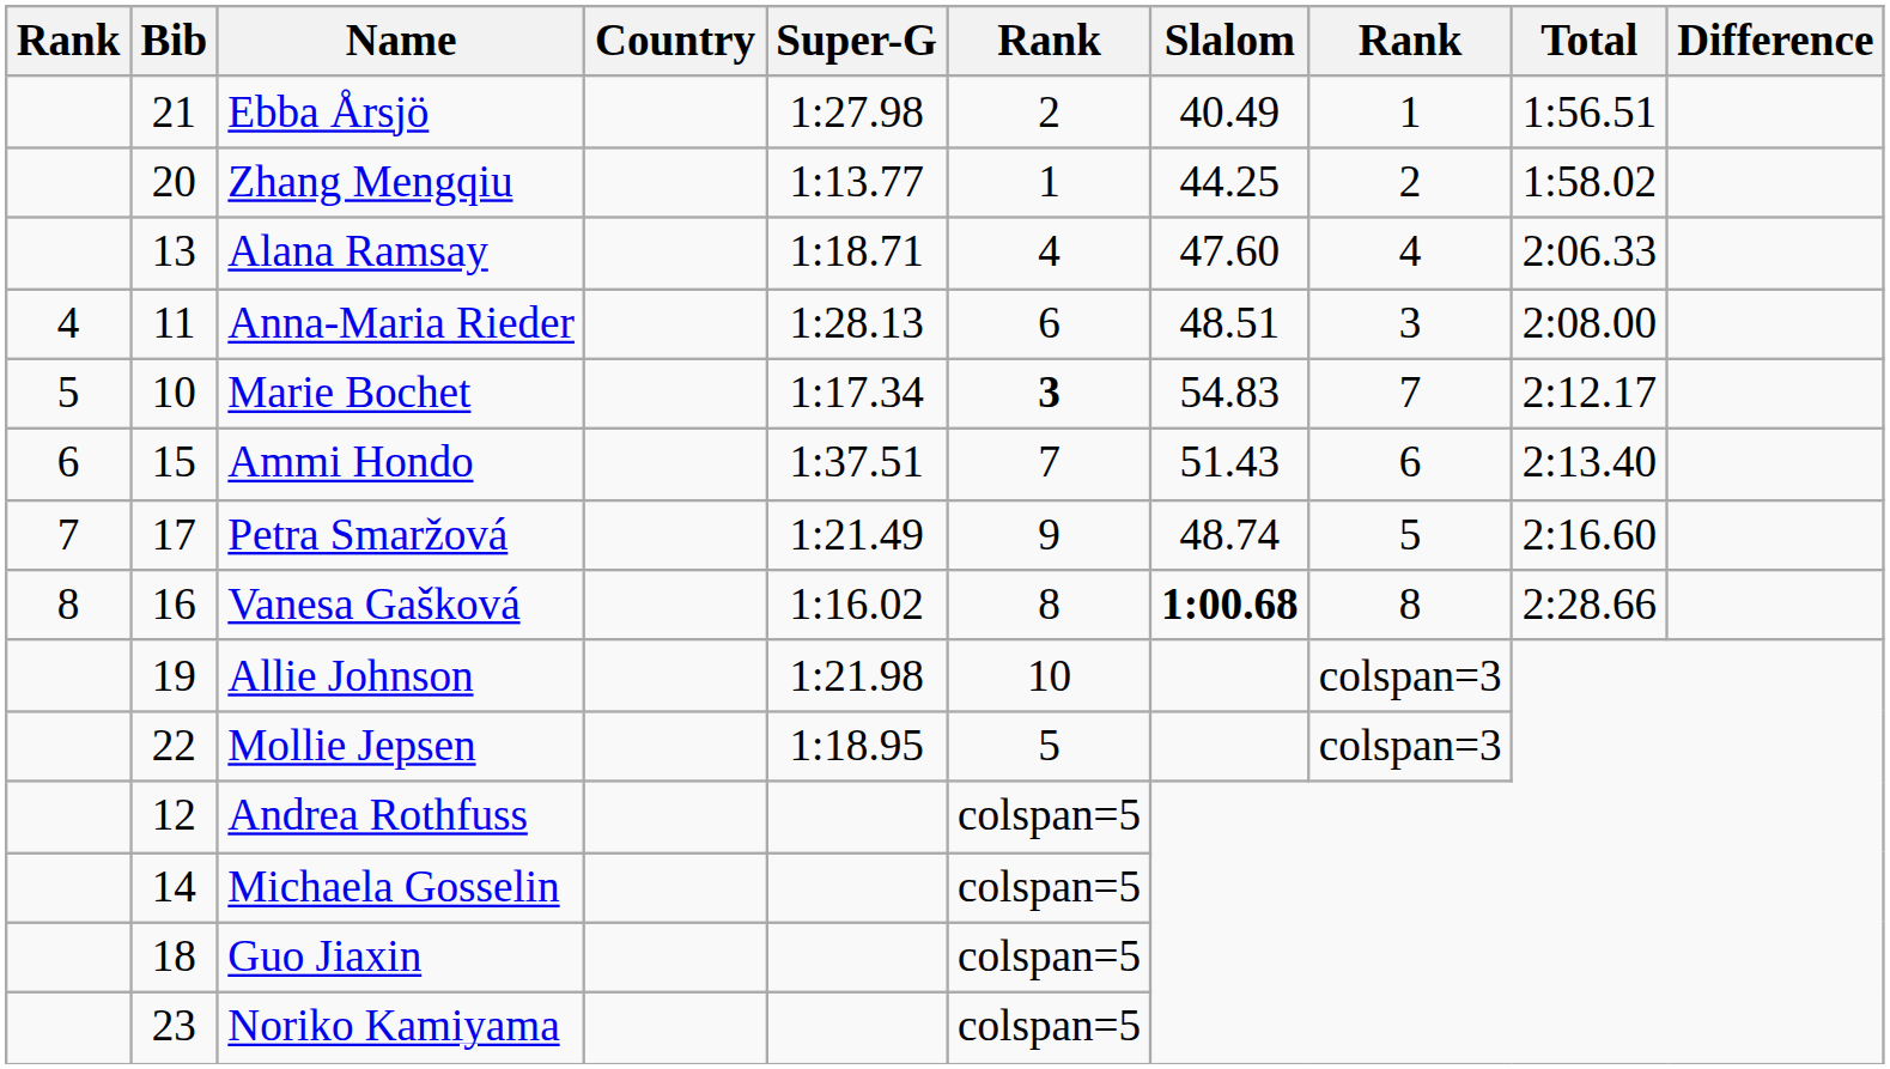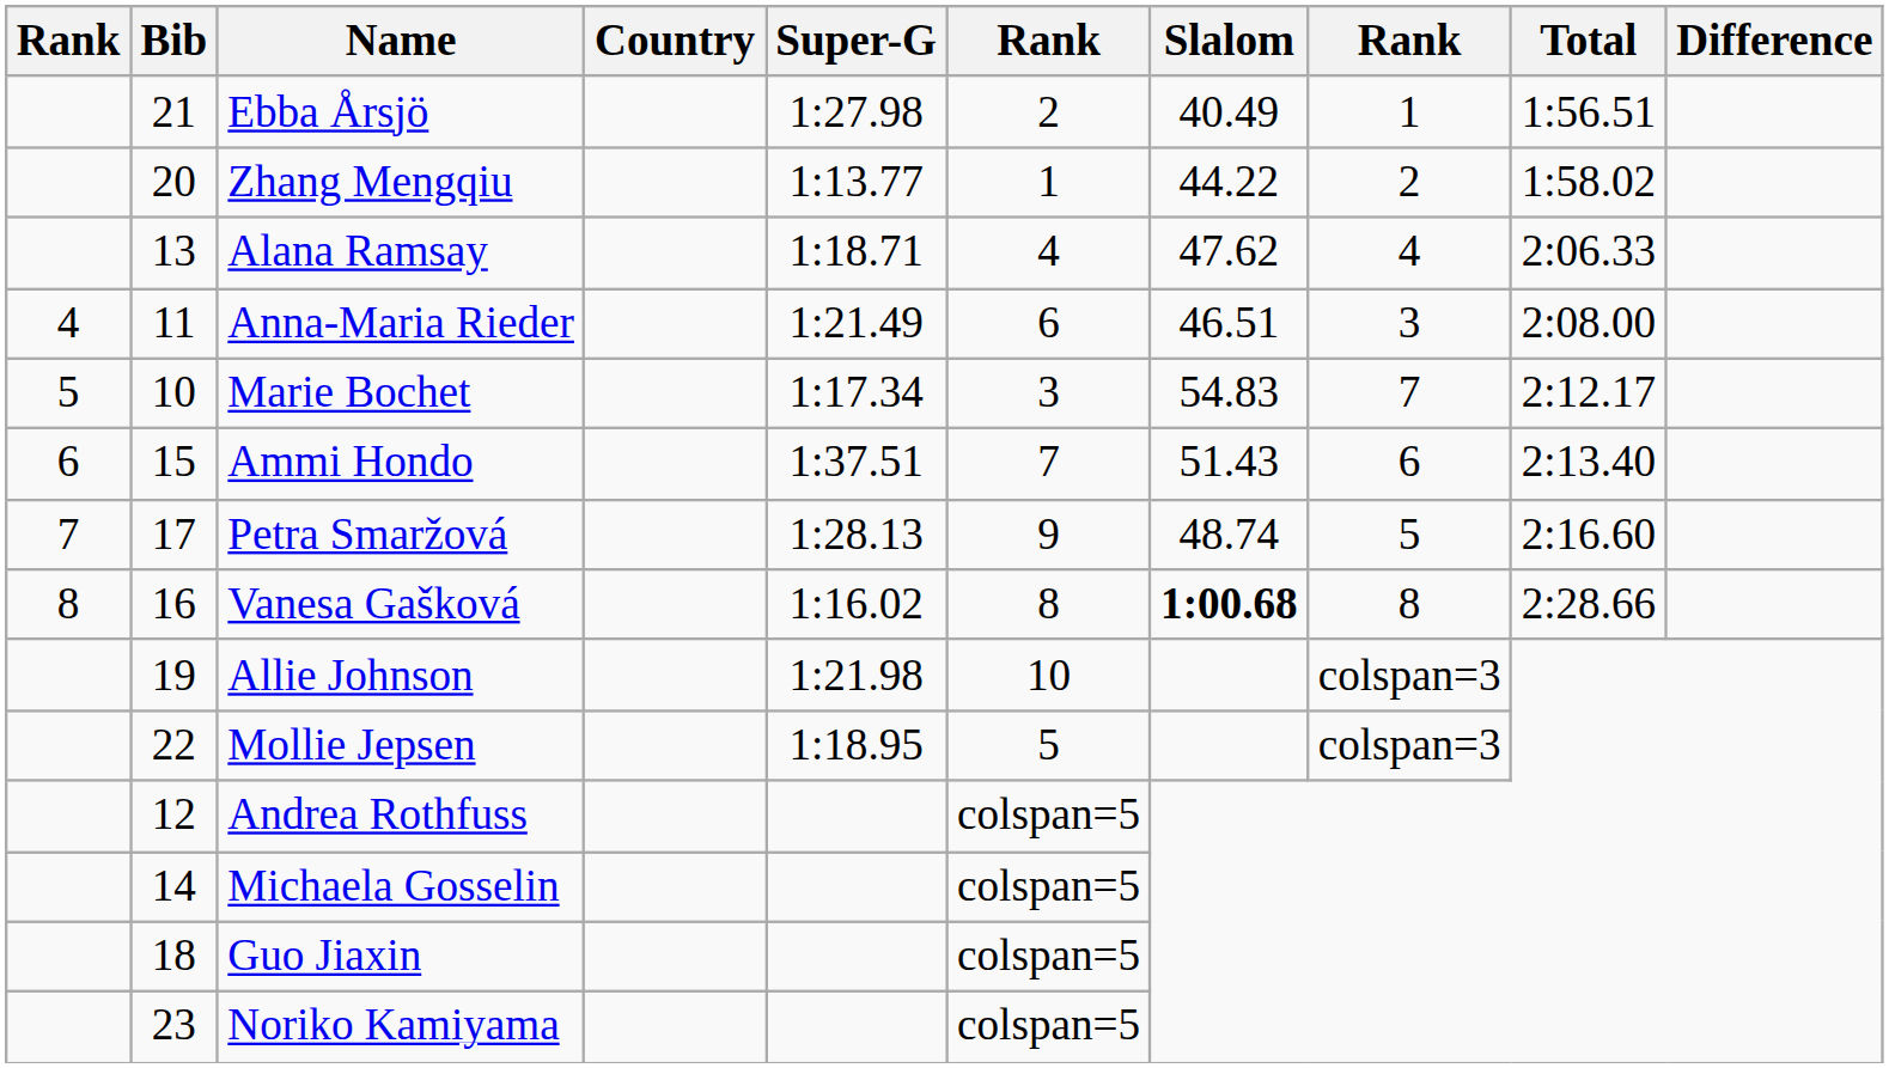Zhang Mengqiu | Slalom: 44.25 -> 44.22
Alana Ramsay | Slalom: 47.60 -> 47.62
Anna-Maria Rieder | Super-G: 1:28.13 -> 1:21.49
Anna-Maria Rieder | Slalom: 48.51 -> 46.51
Marie Bochet | column 6: bold -> normal
Petra Smaržová | Super-G: 1:21.49 -> 1:28.13
